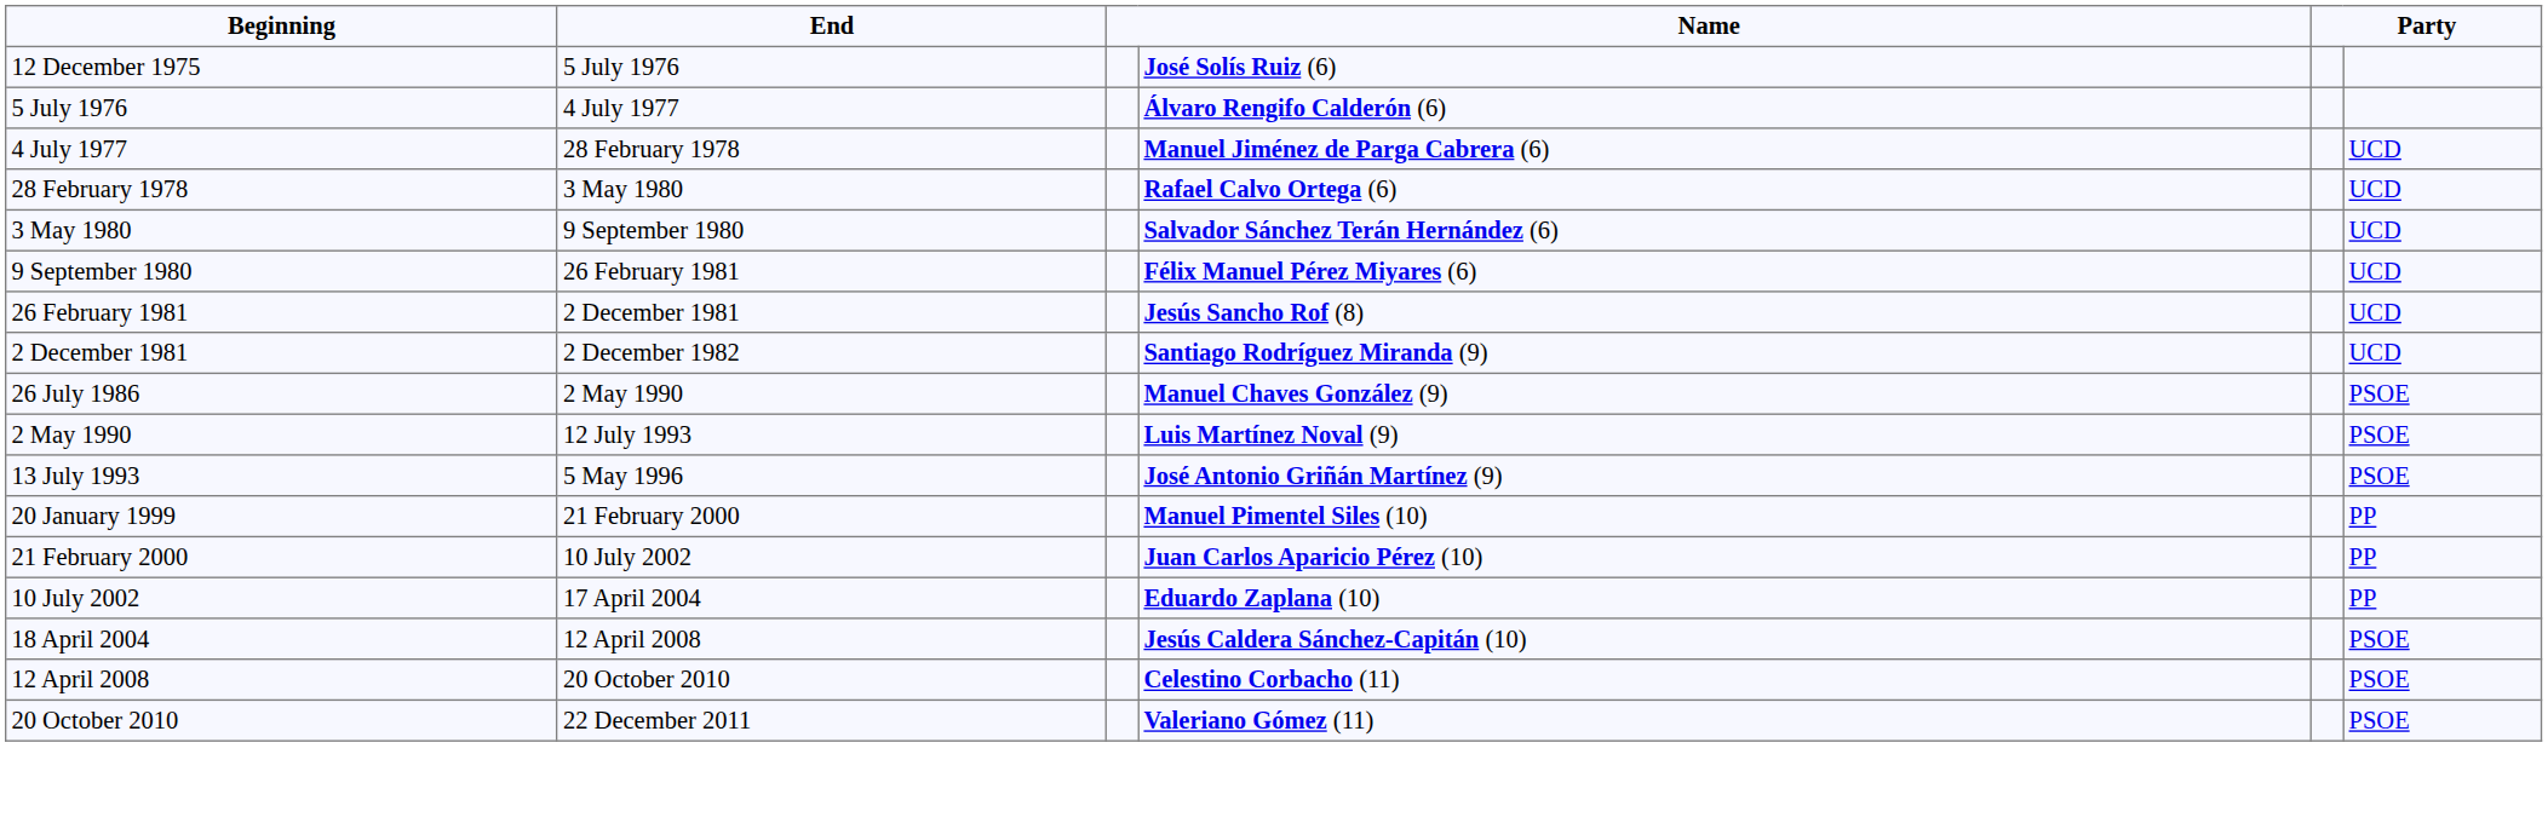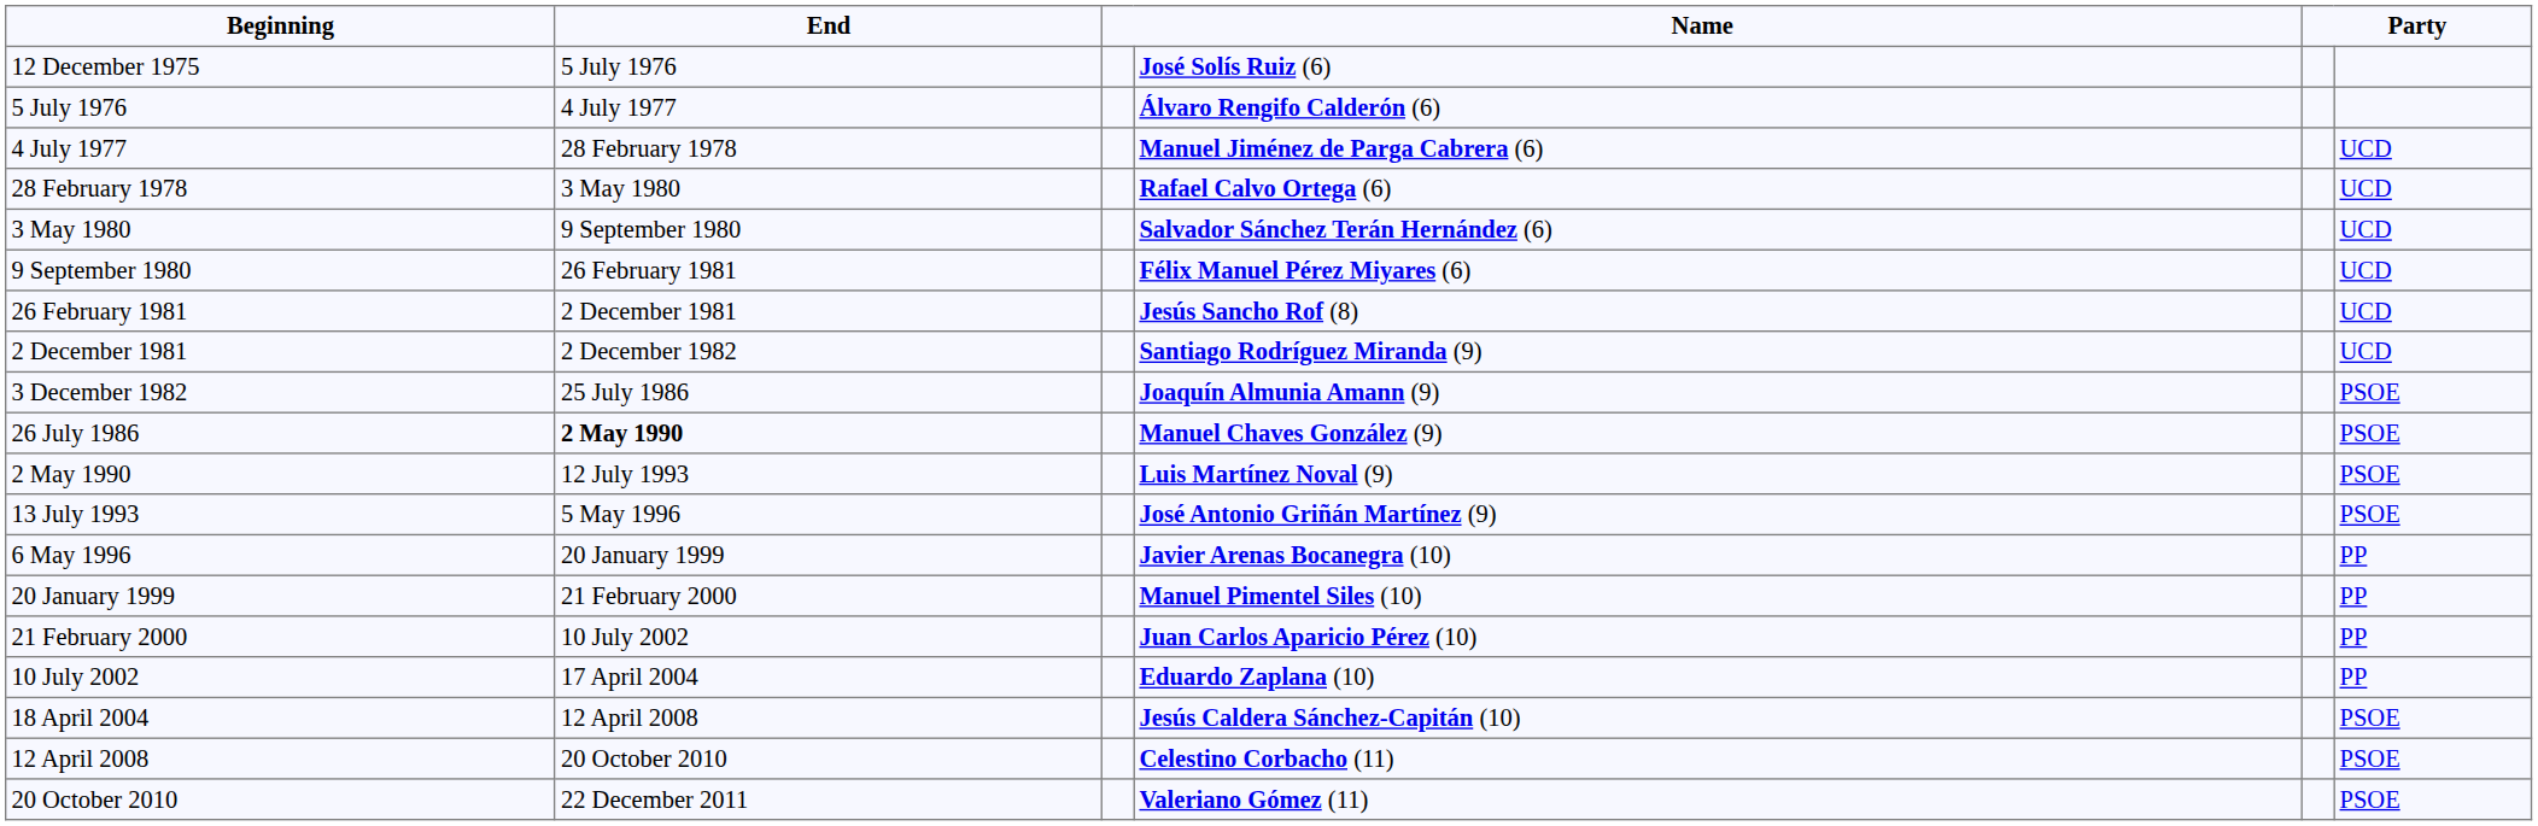+ row: 3 December 1982 | 25 July 1986 | Joaquín Almunia Amann (9) | PSOE
26 July 1986 | End: normal -> bold
+ row: 6 May 1996 | 20 January 1999 | Javier Arenas Bocanegra (10) | PP
